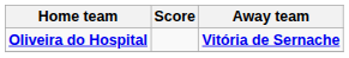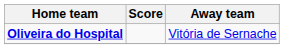Oliveira do Hospital | Away team: bold -> normal
